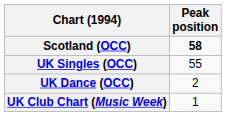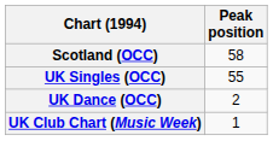Scotland (OCC) | Peak position: bold -> normal
